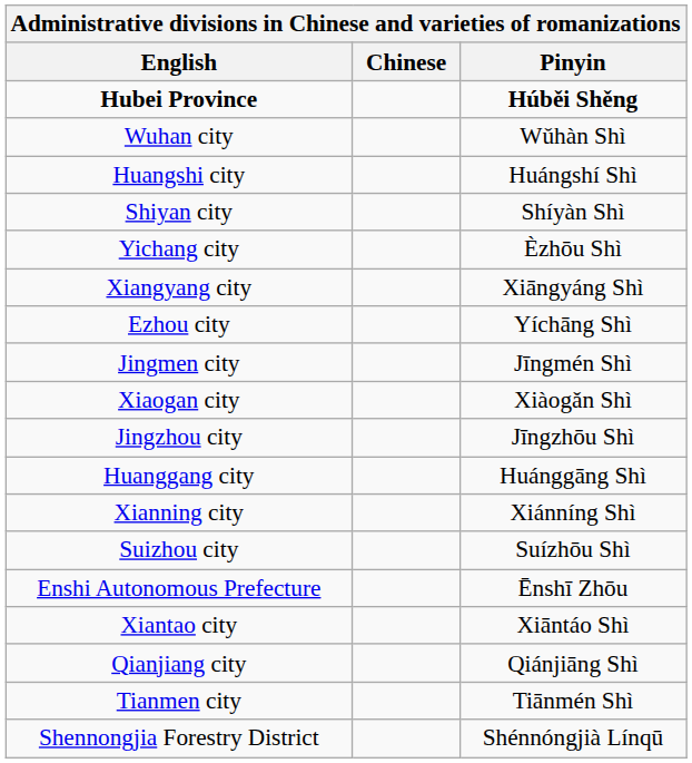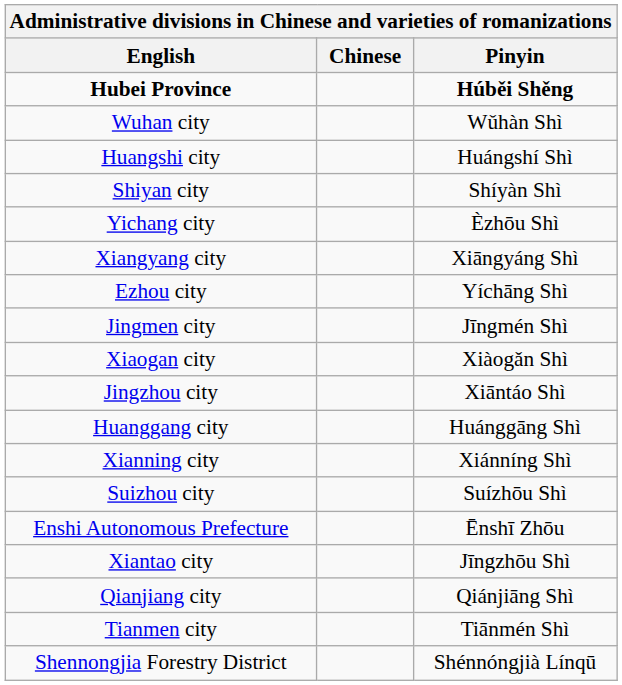Jingzhou city | Pinyin: Jīngzhōu Shì -> Xiāntáo Shì
Xiantao city | Pinyin: Xiāntáo Shì -> Jīngzhōu Shì
